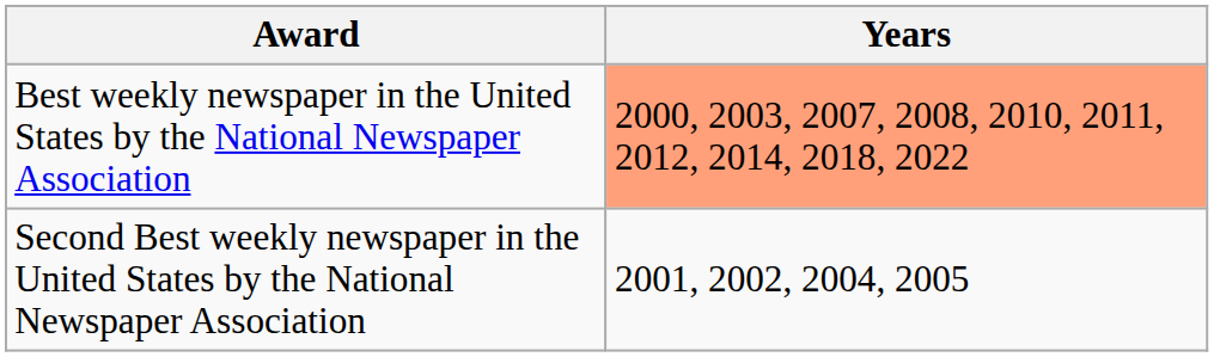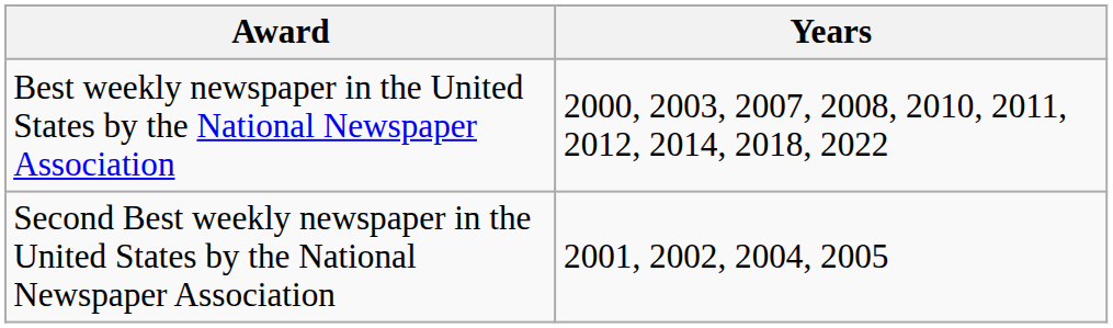row 2 | Years: lightsalmon background -> no background
